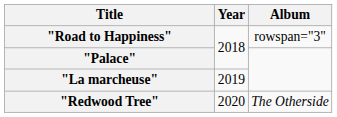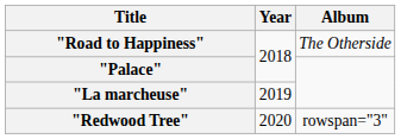"Road to Happiness" | Album: rowspan="3" -> The Otherside
"Redwood Tree" | Album: The Otherside -> rowspan="3"
